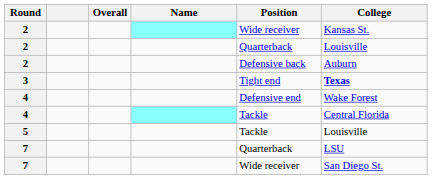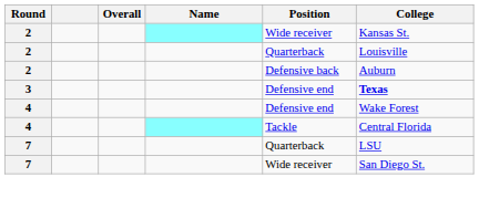3 | Position: Tight end -> Defensive end
- row: 5 | Tackle | Louisville
